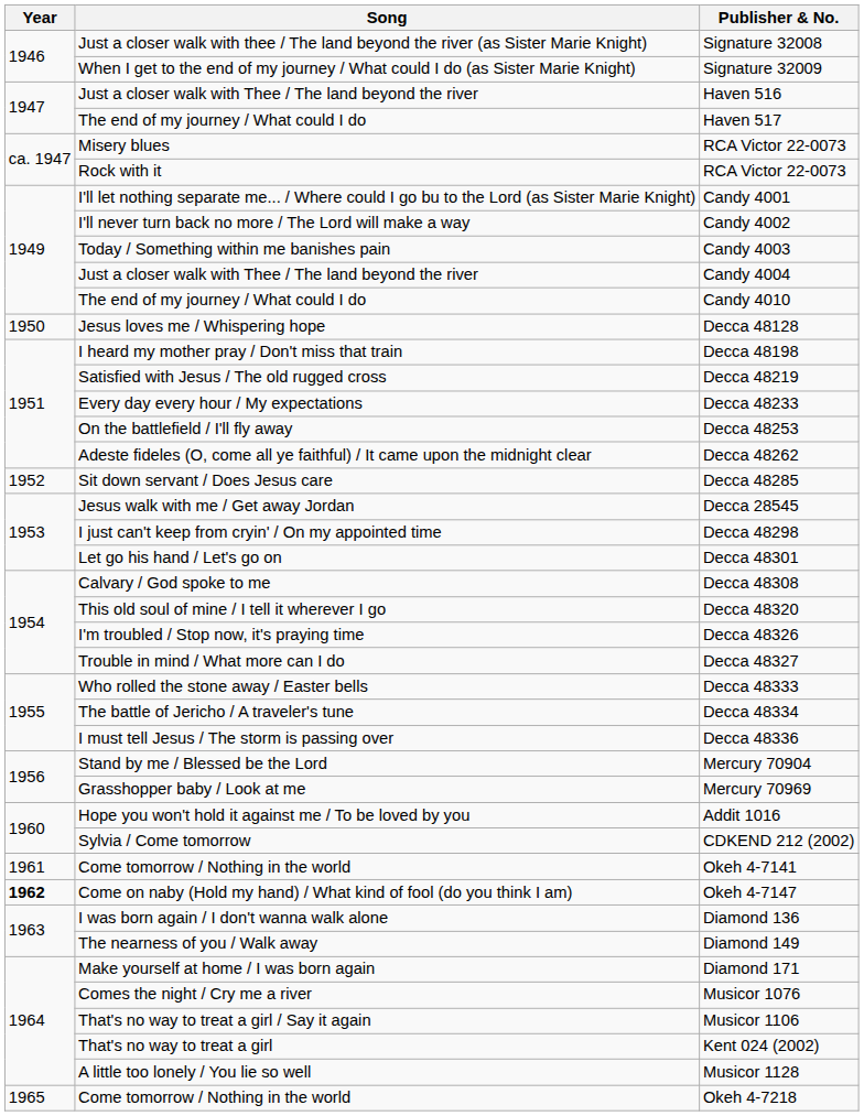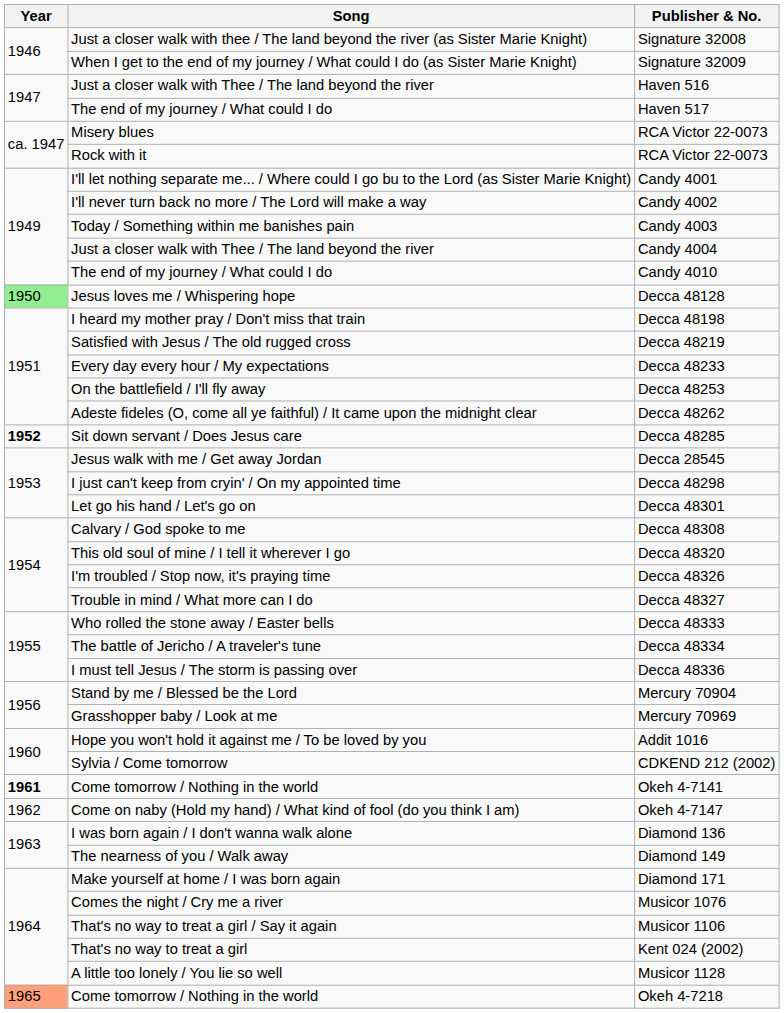Decca 48128 | Year: no background -> lightgreen background
Decca 48285 | Year: normal -> bold
Okeh 4-7141 | Year: normal -> bold
Okeh 4-7147 | Year: bold -> normal
Okeh 4-7218 | Year: no background -> lightsalmon background
